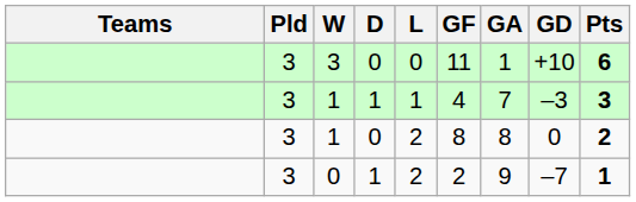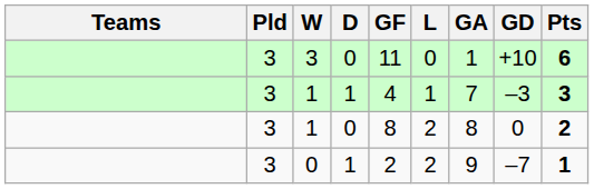columns swapped: L <-> GF
